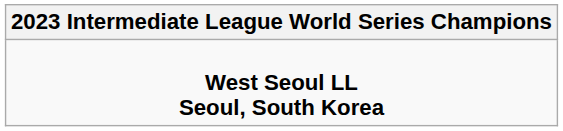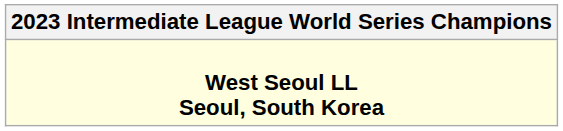row 2 | column 1: no background -> lightyellow background
